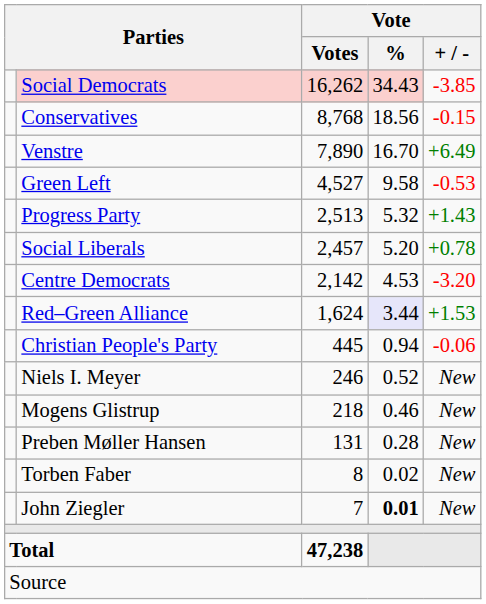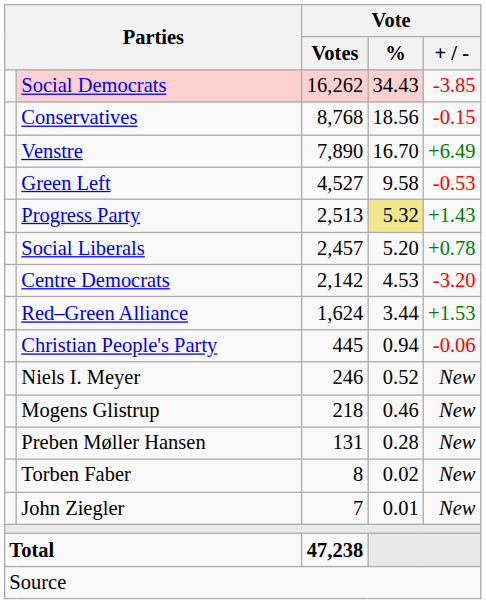Progress Party | Vote / %: no background -> khaki background
Red–Green Alliance | Vote / %: lavender background -> no background
John Ziegler | Vote / %: bold -> normal
